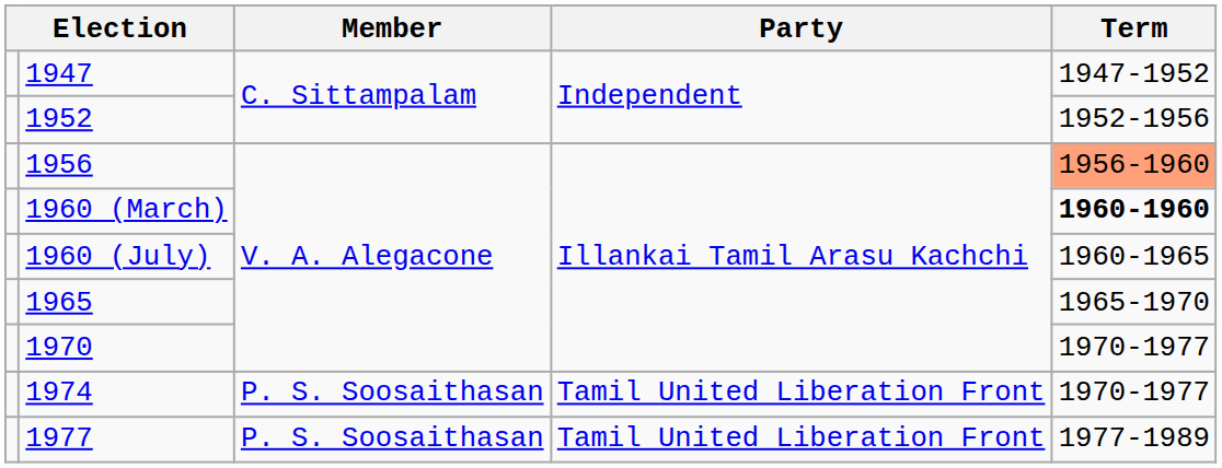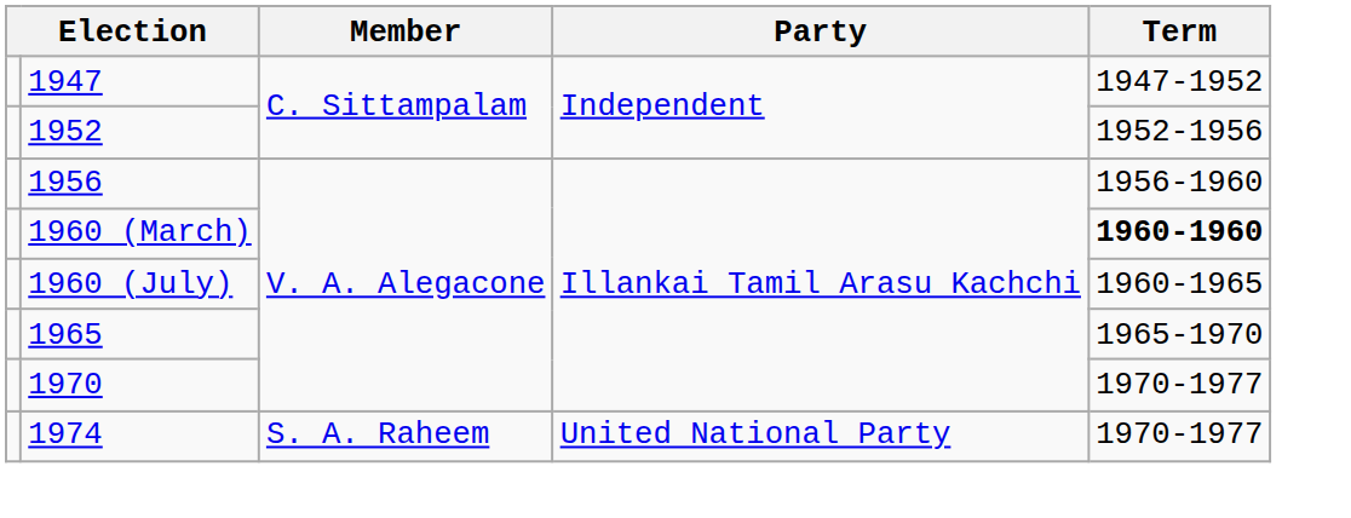1956 | Term: lightsalmon background -> no background
1974 | Member: P. S. Soosaithasan -> S. A. Raheem
1974 | Party: Tamil United Liberation Front -> United National Party
- row: 1977 | P. S. Soosaithasan | Tamil United Liberation Front | 1977-1989
